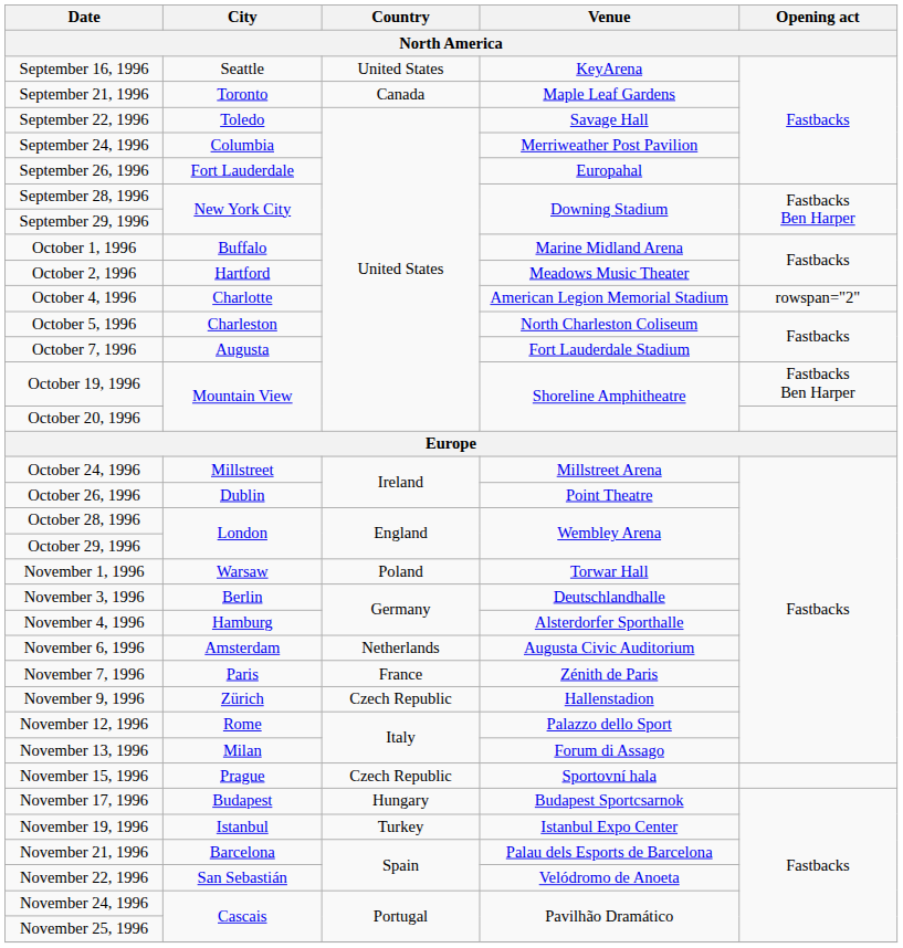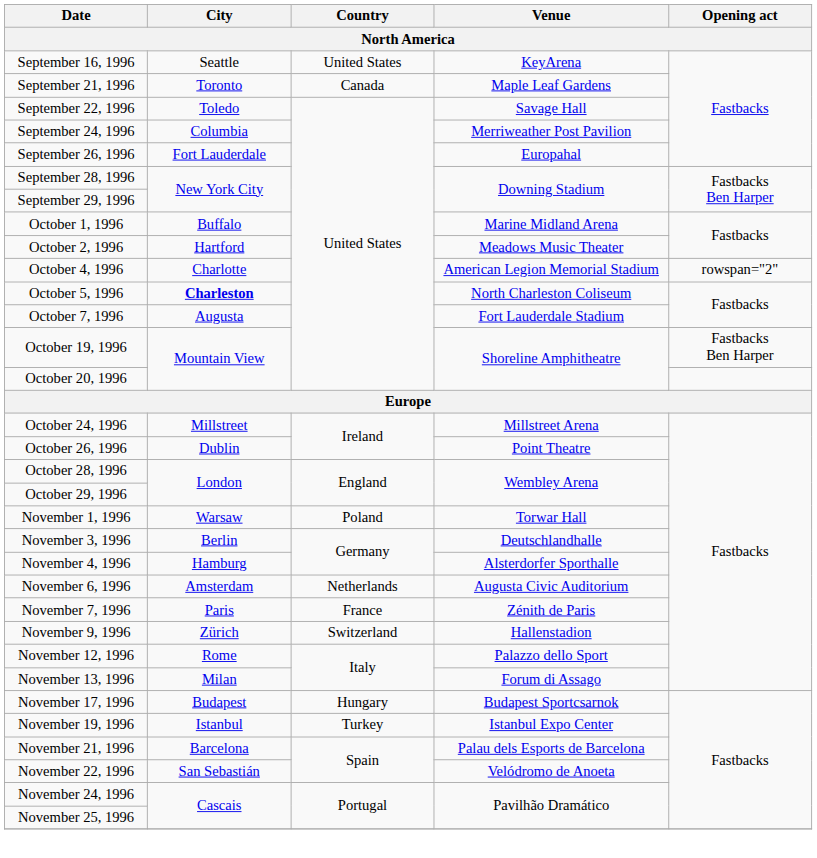October 5, 1996 | City: normal -> bold
November 9, 1996 | Country: Czech Republic -> Switzerland
- row: November 15, 1996 | Prague | Czech Republic | Sportovní hala
